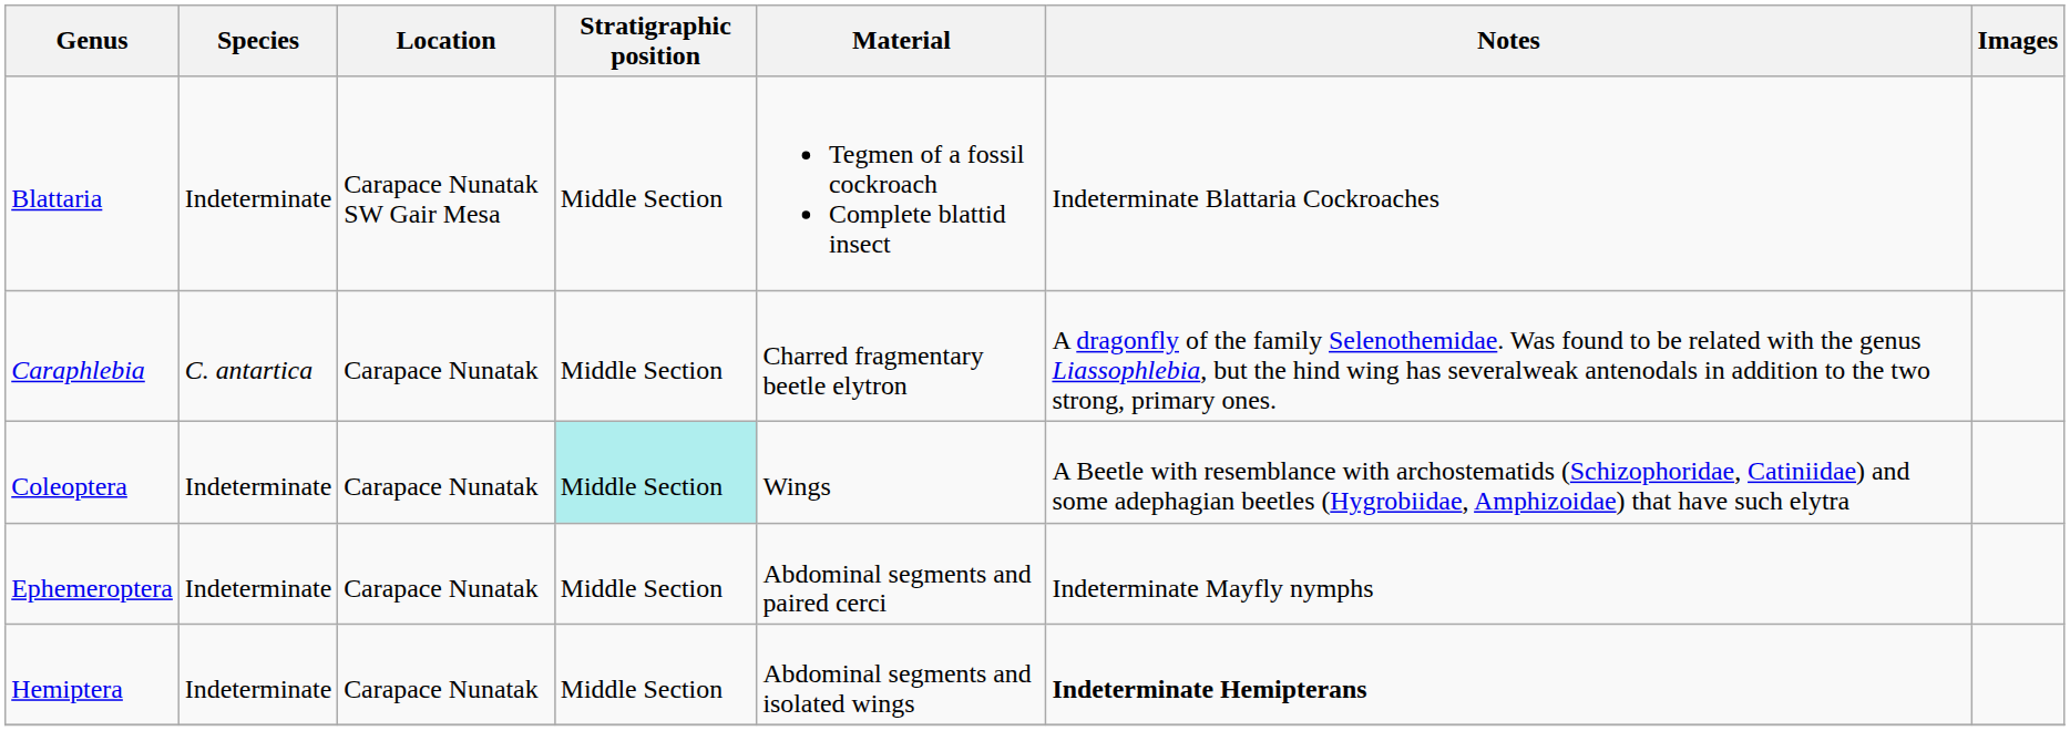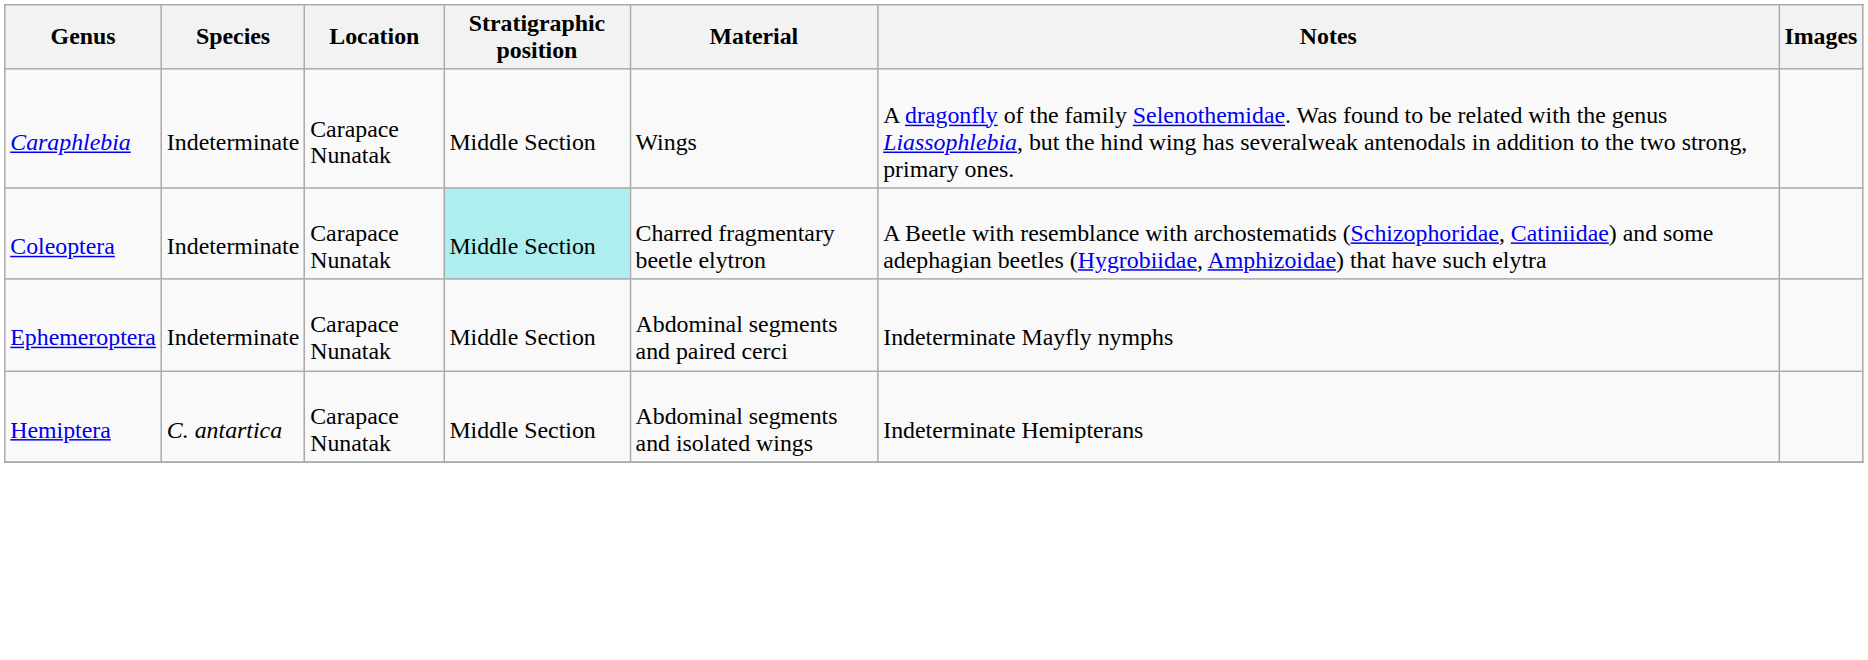- row: Blattaria | Indeterminate | Carapace Nunatak SW Gair Mesa | Middle Section | Tegmen of a fossil cockroach Complete blattid insect | Indeterminate Blattaria Cockroaches
Caraphlebia | Species: C. antartica -> Indeterminate
Caraphlebia | Material: Charred fragmentary beetle elytron -> Wings
Coleoptera | Material: Wings -> Charred fragmentary beetle elytron
Hemiptera | Species: Indeterminate -> C. antartica
Hemiptera | Notes: bold -> normal
